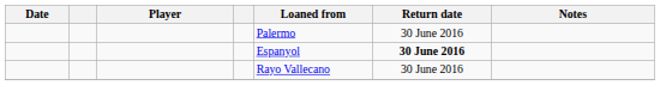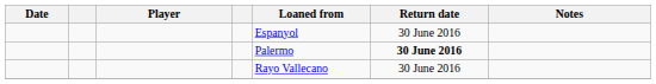row 2 | Loaned from: Palermo -> Espanyol
row 3 | Loaned from: Espanyol -> Palermo
